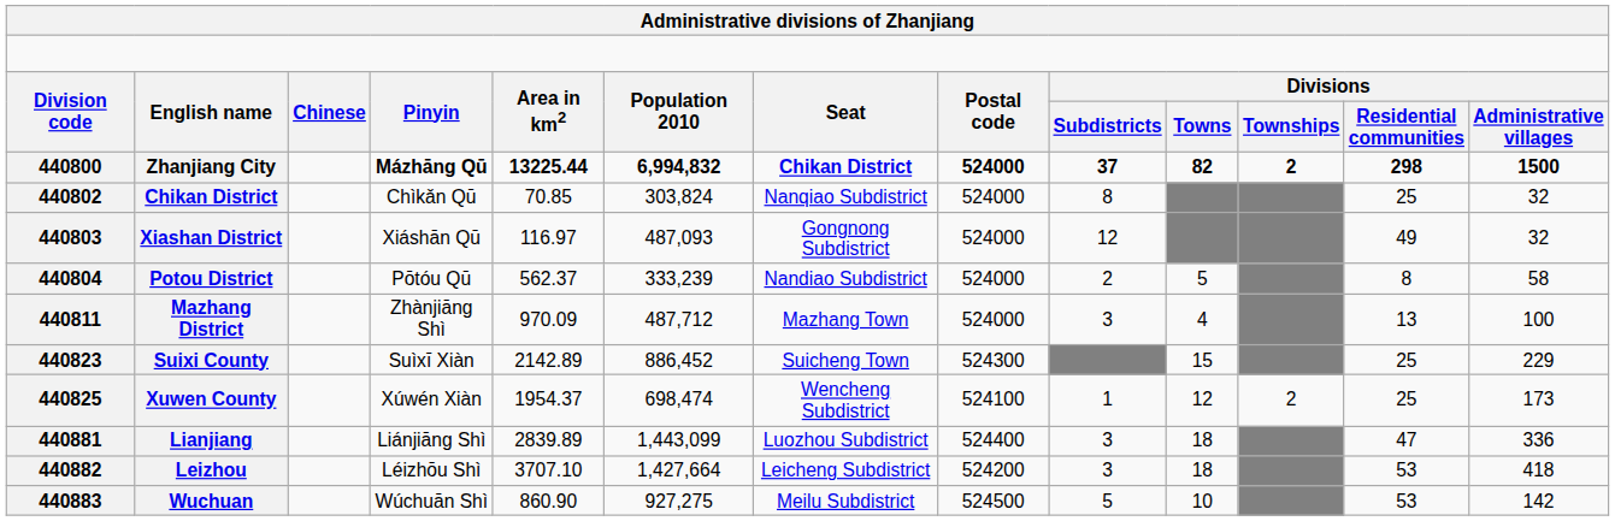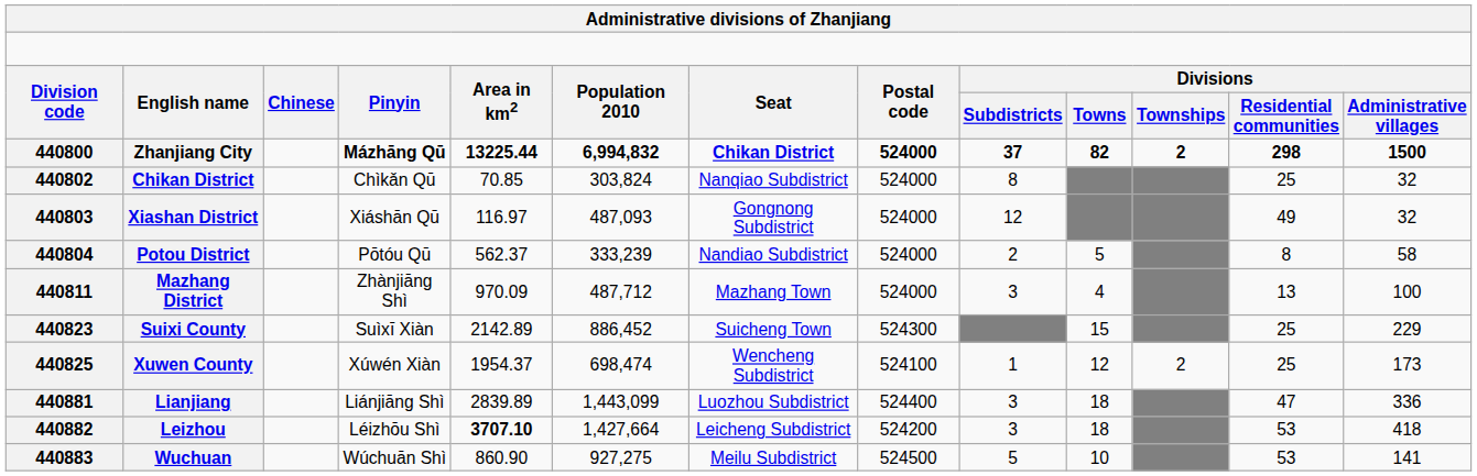Leizhou | column 5: normal -> bold
Wuchuan | column 13: 142 -> 141
